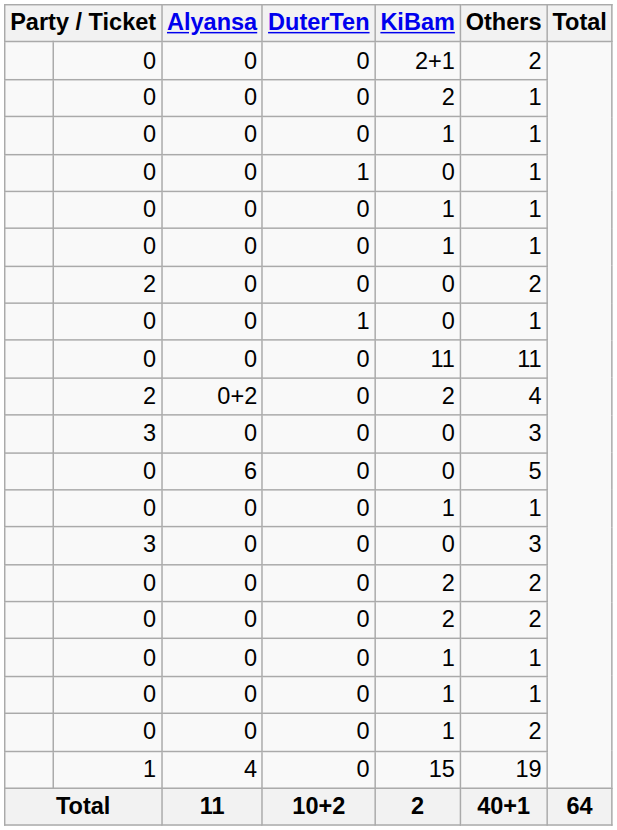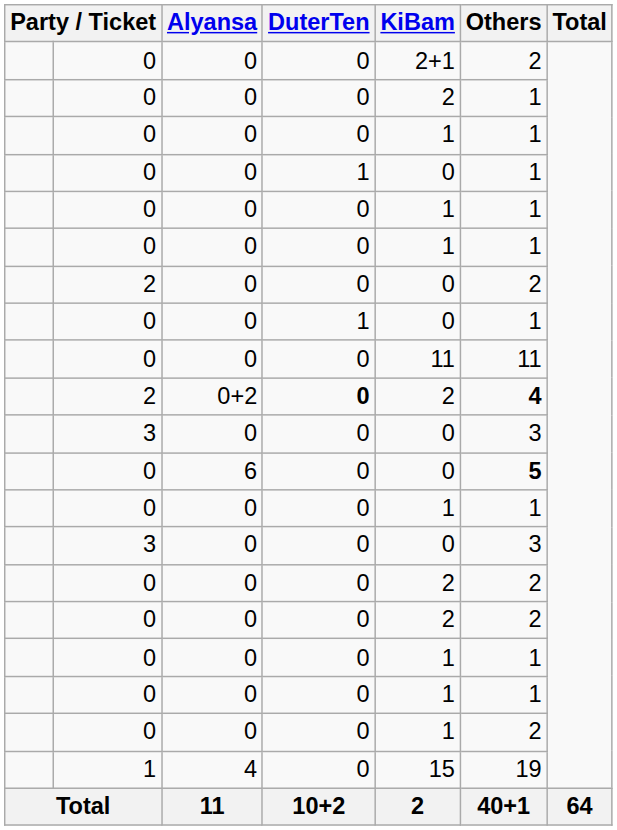2 / 0+2 | DuterTen: normal -> bold
2 / 0+2 | Others: normal -> bold
0 / 6 | Others: normal -> bold
